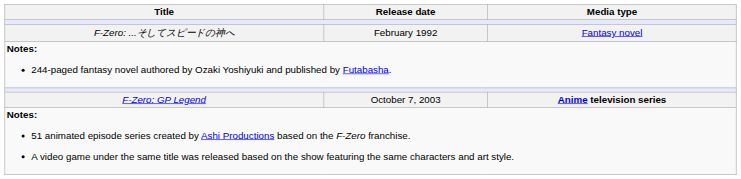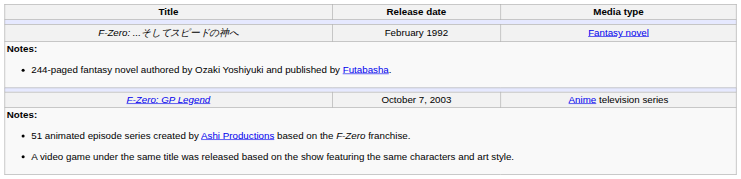F-Zero: GP Legend | Media type: bold -> normal
